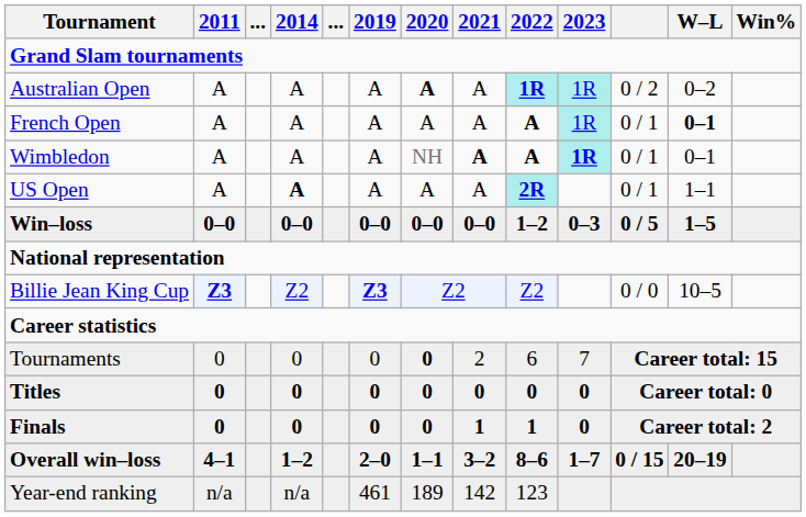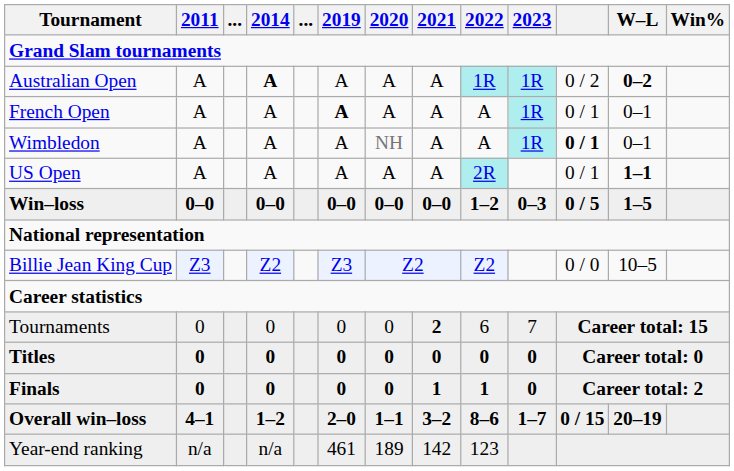Australian Open | 2014: normal -> bold
Australian Open | 2020: bold -> normal
Australian Open | 2022: bold -> normal
Australian Open | W–L: normal -> bold
French Open | 2019: normal -> bold
French Open | 2022: bold -> normal
French Open | W–L: bold -> normal
Wimbledon | 2021: bold -> normal
Wimbledon | 2022: bold -> normal
Wimbledon | 2023: bold -> normal
Wimbledon | column 11: normal -> bold
US Open | 2014: bold -> normal
US Open | 2022: bold -> normal
US Open | W–L: normal -> bold
Billie Jean King Cup | 2011: bold -> normal
Billie Jean King Cup | 2019: bold -> normal
Tournaments | 2020: bold -> normal
Tournaments | 2021: normal -> bold
